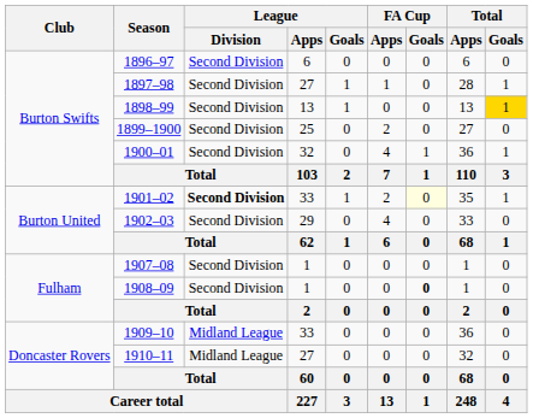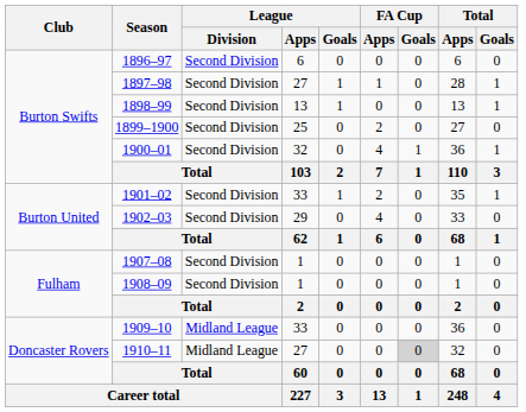1898–99 | Total / Goals: gold background -> no background
1901–02 | League / Division: bold -> normal
1901–02 | FA Cup / Goals: lightyellow background -> no background
1908–09 | FA Cup / Goals: bold -> normal
1910–11 | FA Cup / Goals: no background -> lightgrey background
